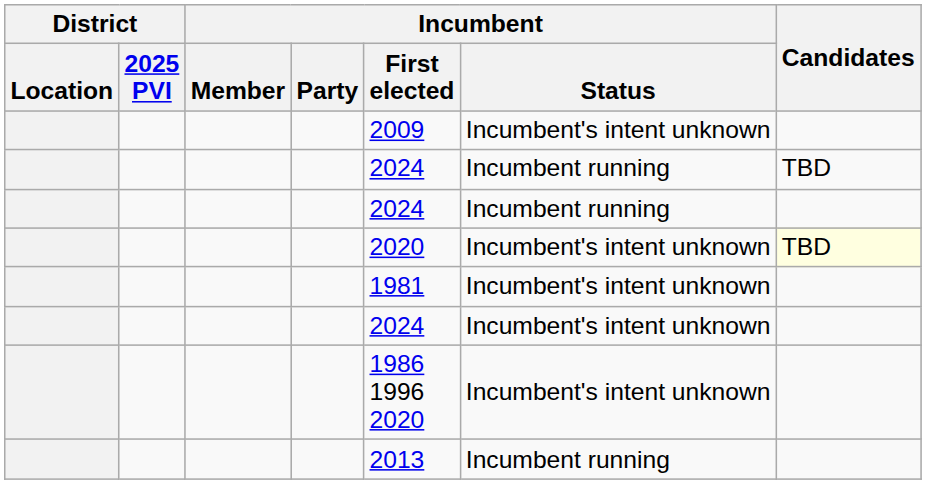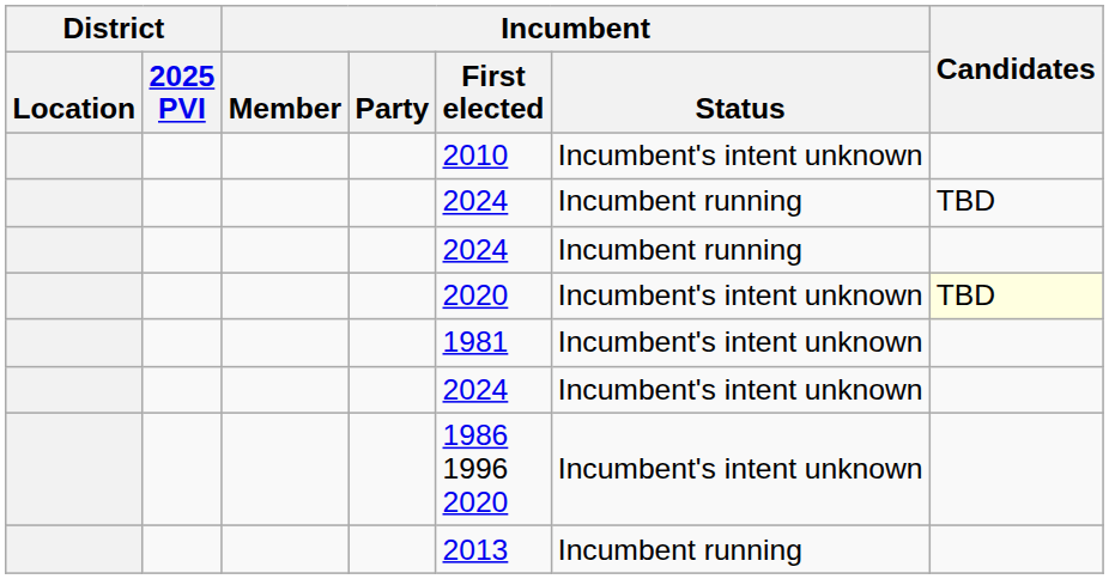row 3 | Incumbent / First elected: 2009 -> 2010
